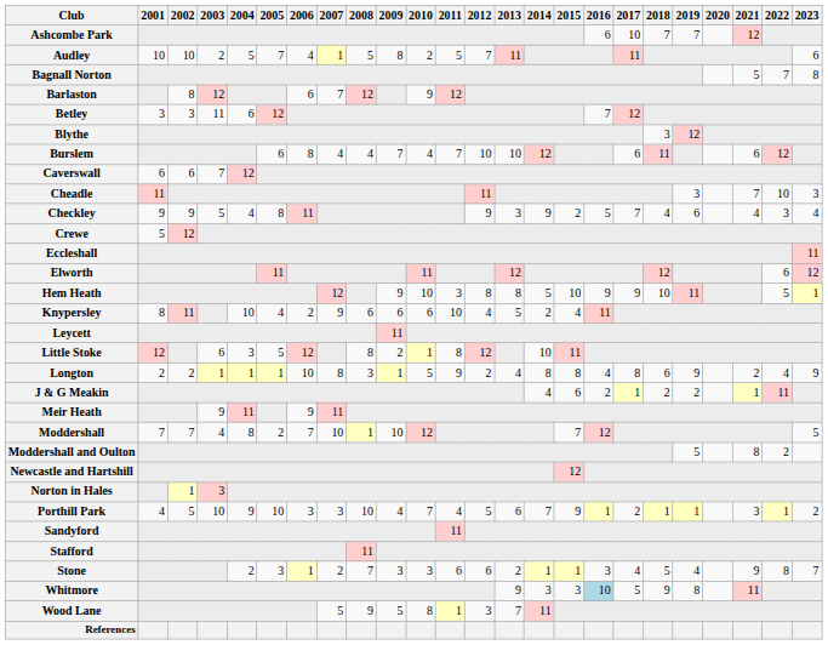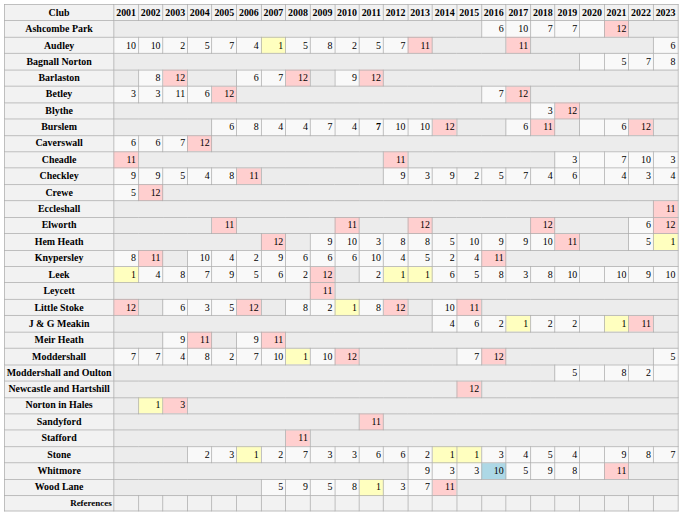Burslem | 2011: normal -> bold
+ row: Leek | 1 | 4 | 8 | 7 | 9 | 5 | 6 | 2 | 12 | 2 | 1 | 1 | 6 | 5 | 8 | 3 | 8 | 10 | 10 | 9 | 10
- row: Longton | 2 | 2 | 1 | 1 | 1 | 10 | 8 | 3 | 1 | 5 | 9 | 2 | 4 | 8 | 8 | 4 | 8 | 6 | 9 | 2 | 4 | 9
- row: Porthill Park | 4 | 5 | 10 | 9 | 10 | 3 | 3 | 10 | 4 | 7 | 4 | 5 | 6 | 7 | 9 | 1 | 2 | 1 | 1 | 3 | 1 | 2
